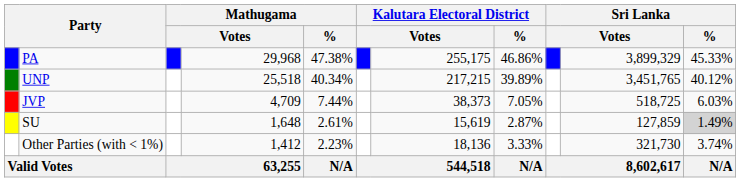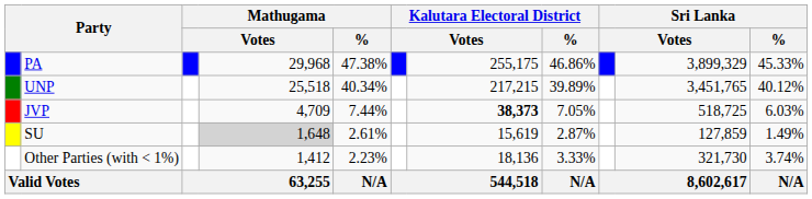JVP | column 7: normal -> bold
SU | column 4: no background -> lightgrey background
SU | Sri Lanka / %: lightgrey background -> no background
